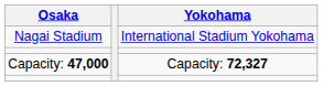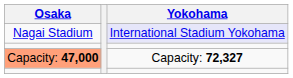Nagai Stadium | Yokohama: no background -> lavender background
Capacity: 47,000 | Osaka: no background -> lightsalmon background
